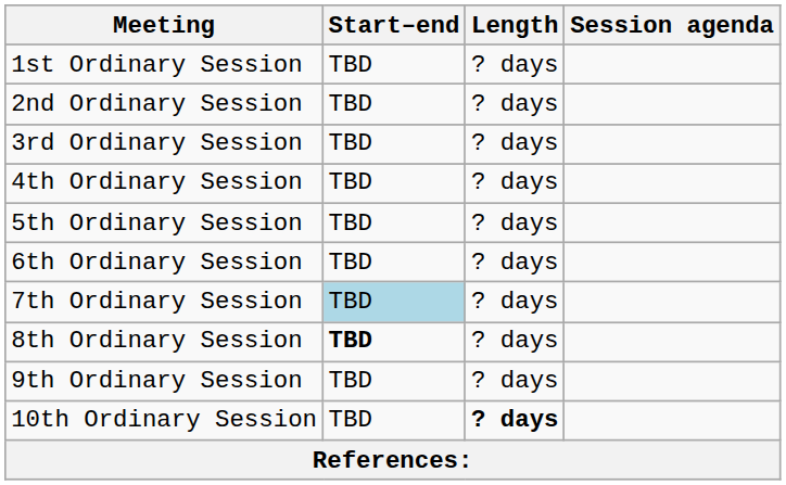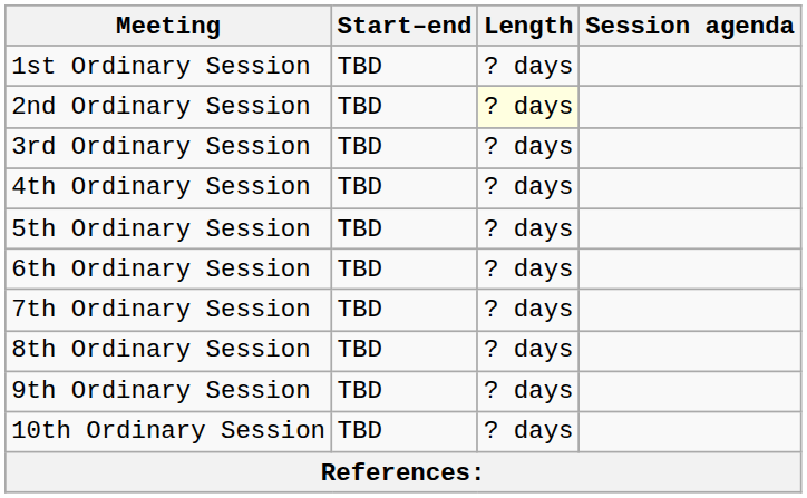2nd Ordinary Session | Length: no background -> lightyellow background
7th Ordinary Session | Start–end: lightblue background -> no background
8th Ordinary Session | Start–end: bold -> normal
10th Ordinary Session | Length: bold -> normal
